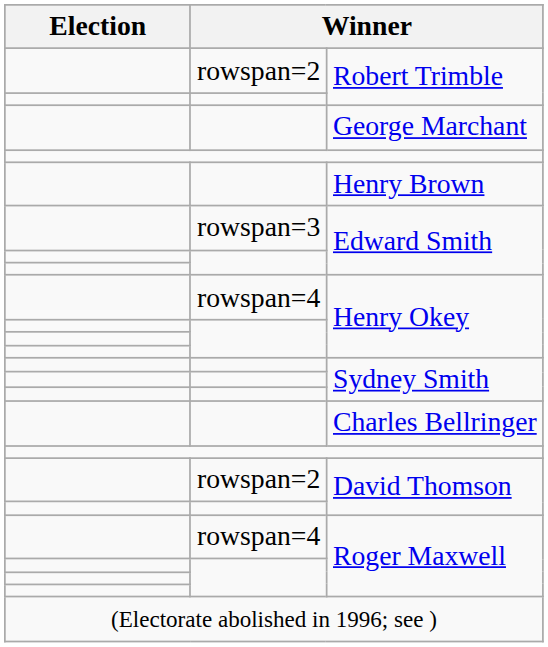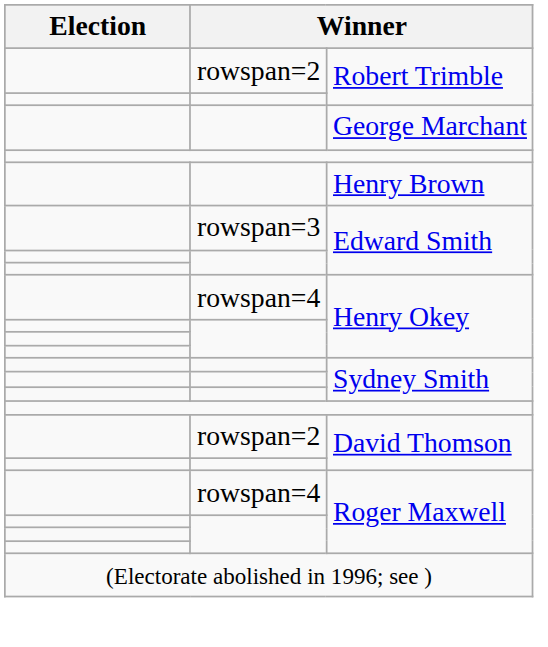- row: Charles Bellringer
